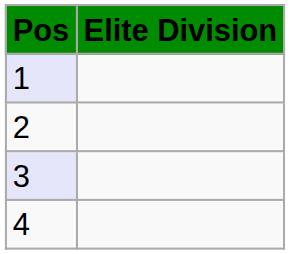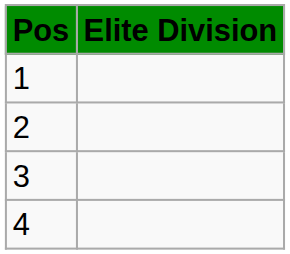1 | Pos: lavender background -> no background
3 | Pos: lavender background -> no background
